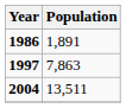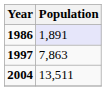1986 | Population: no background -> lavender background
